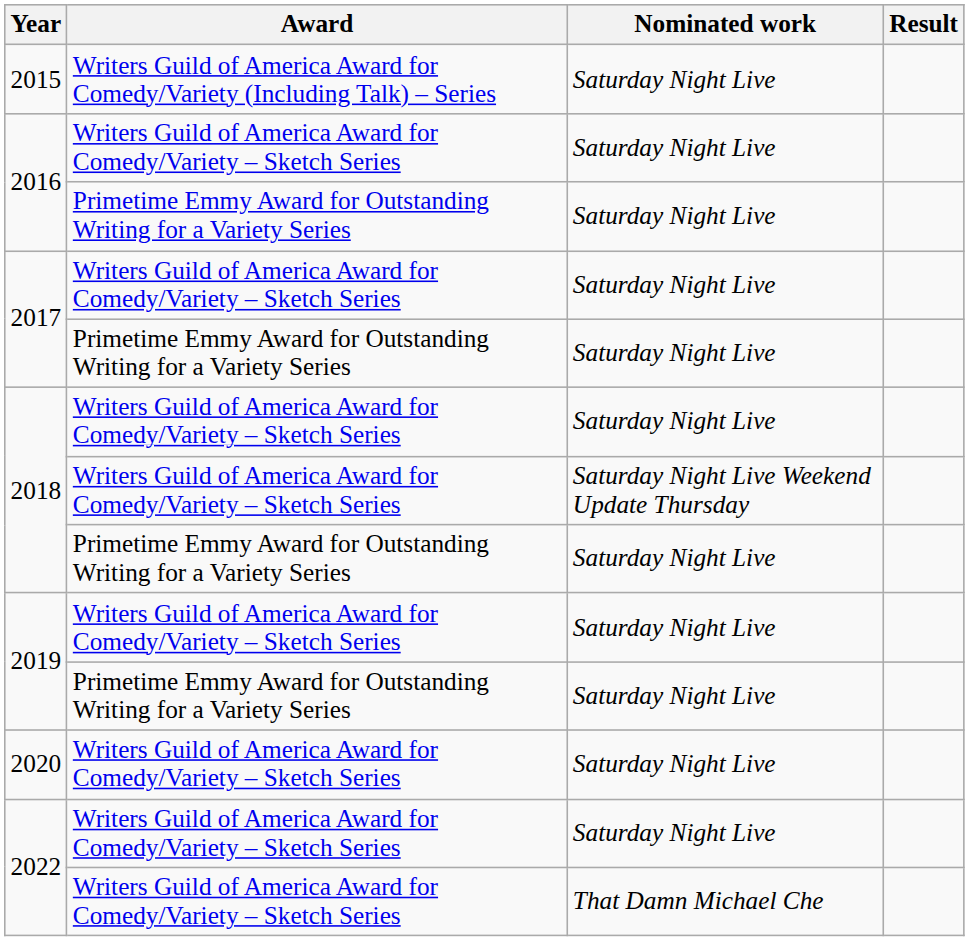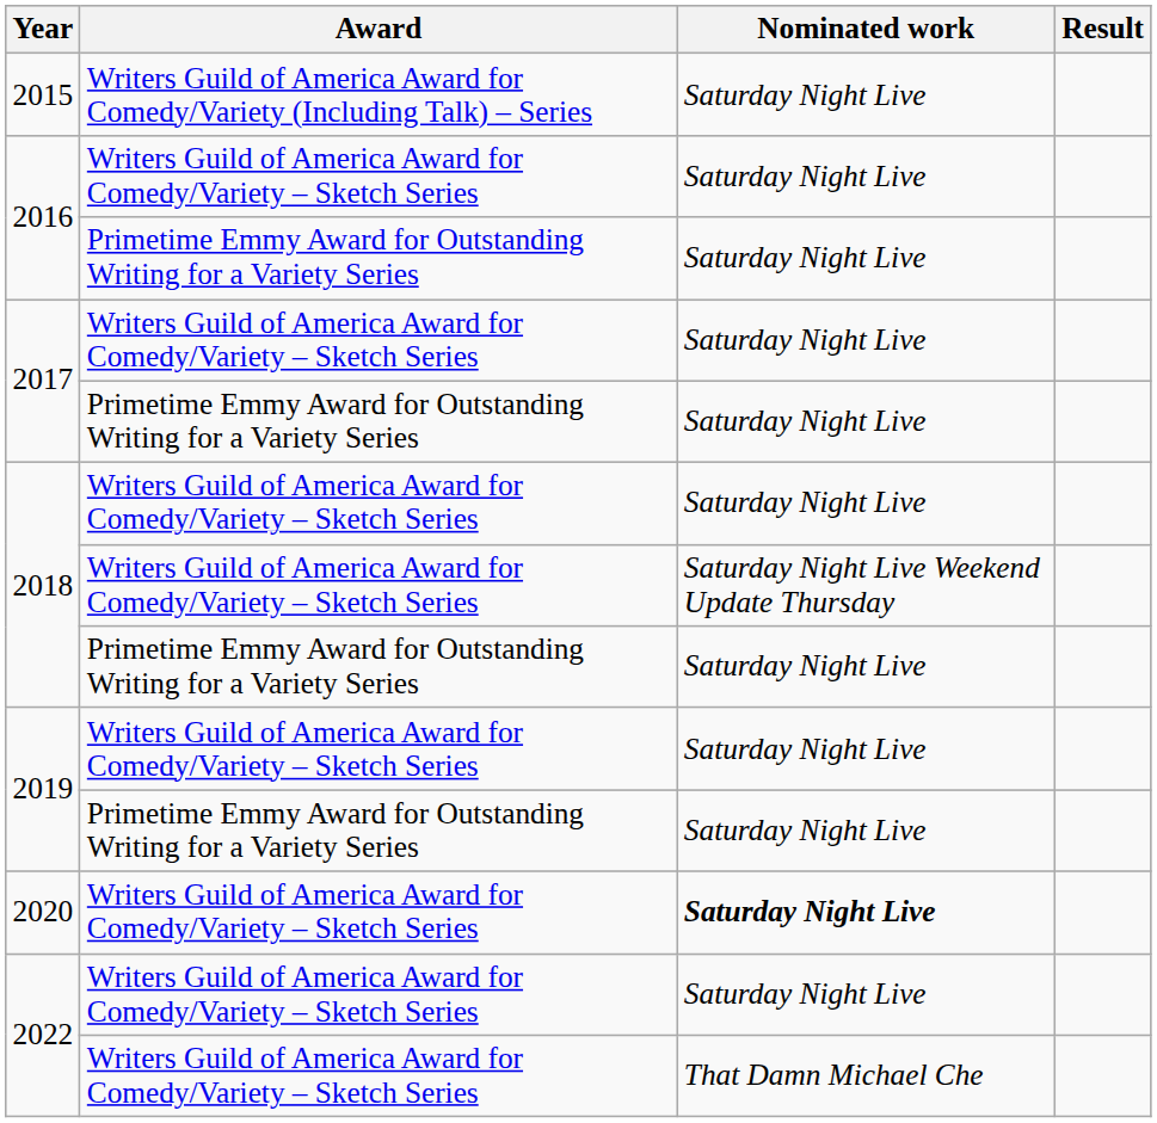2020 | Nominated work: normal -> bold
